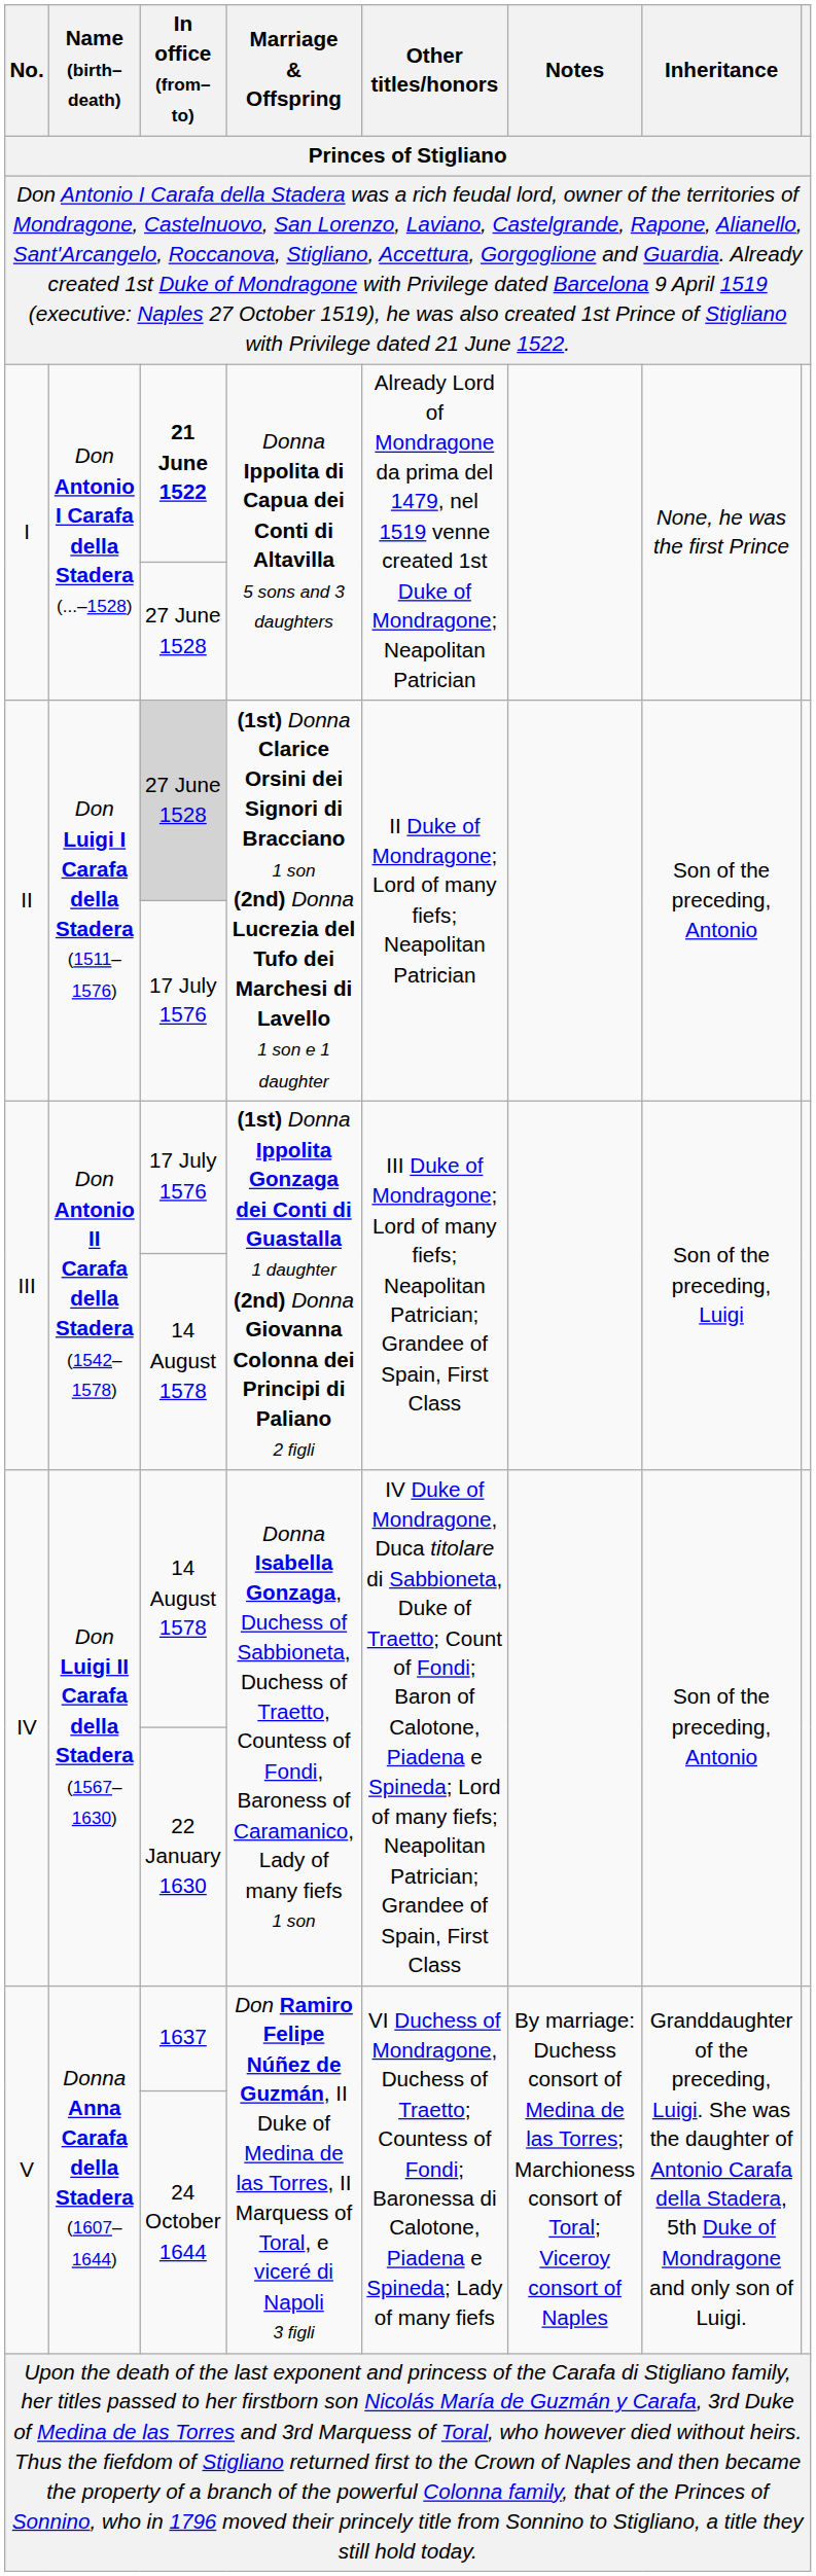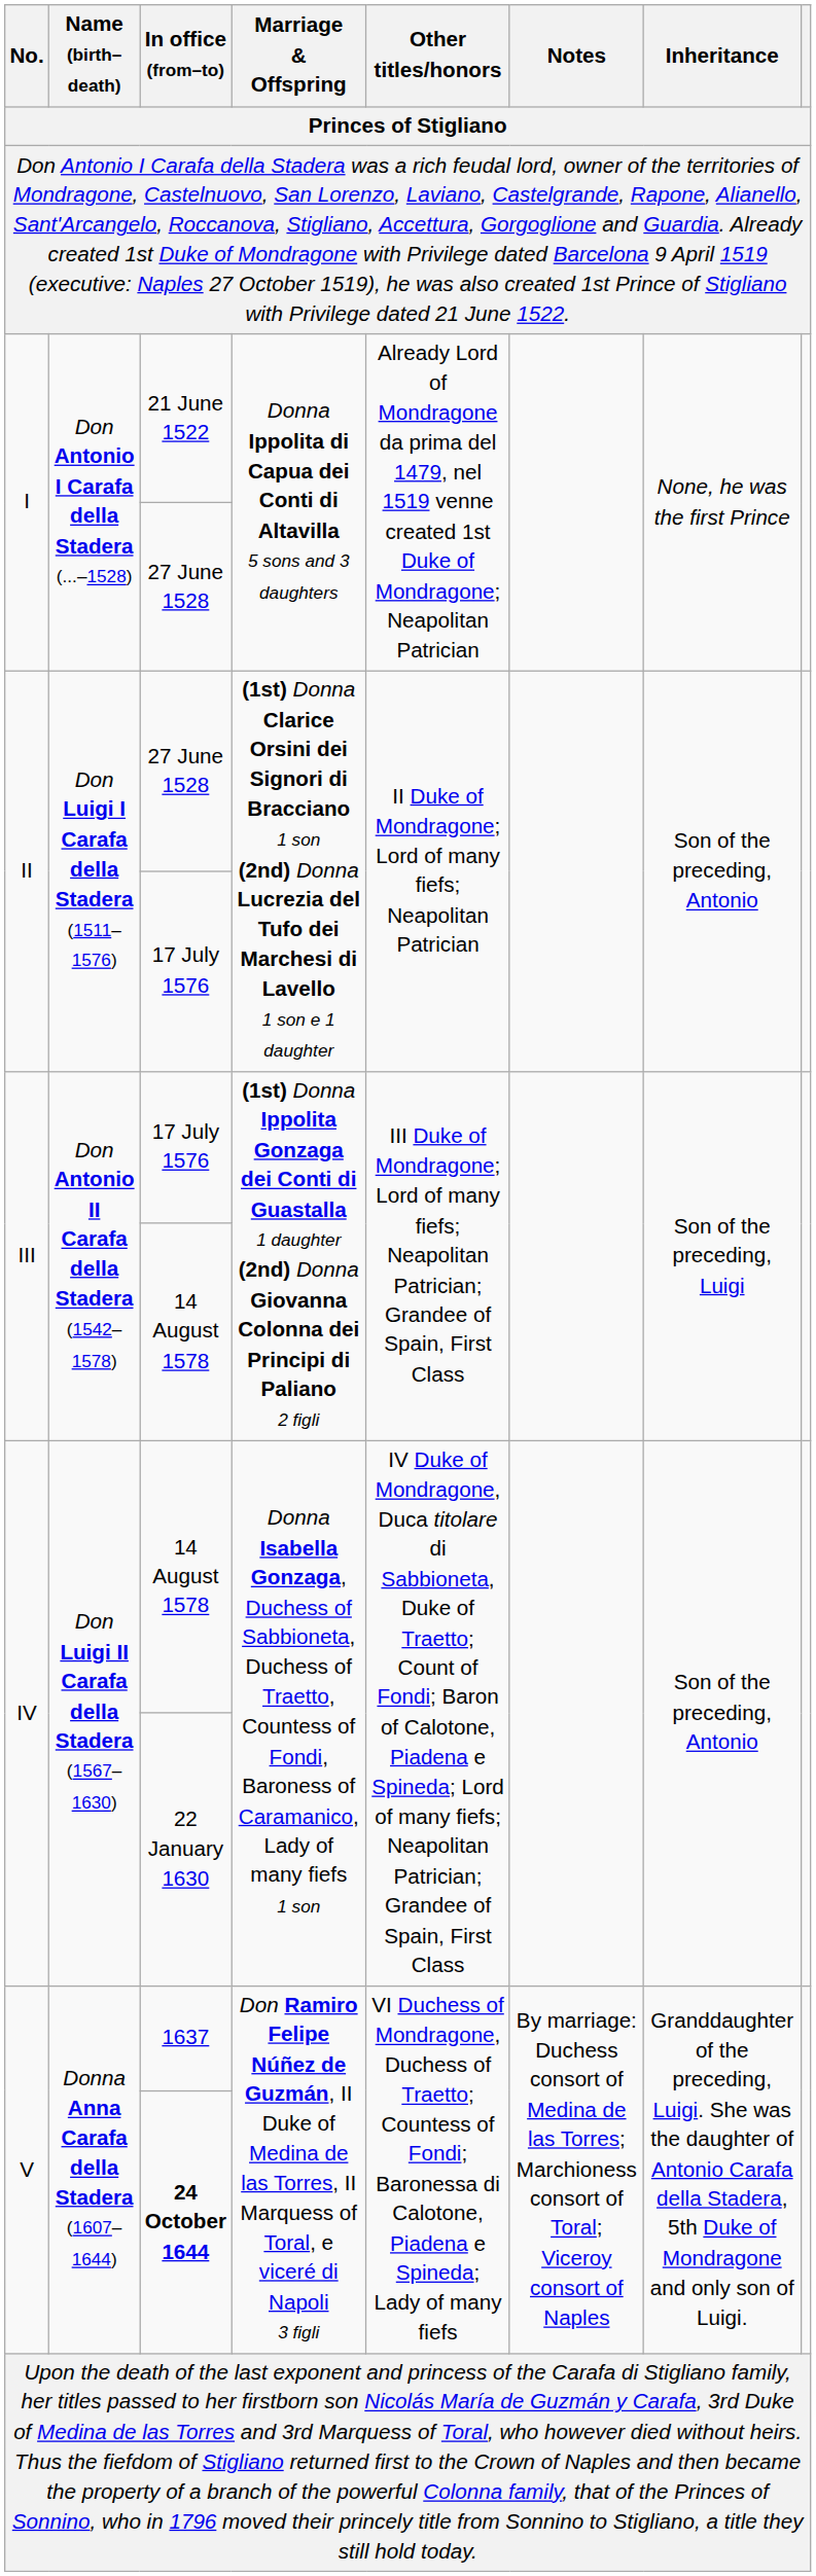21 June 1522 | In office (from–to) / Princes of Stigliano: bold -> normal
II / 27 June 1528 | In office (from–to) / Princes of Stigliano: lightgrey background -> no background
24 October 1644 | In office (from–to) / Princes of Stigliano: normal -> bold
